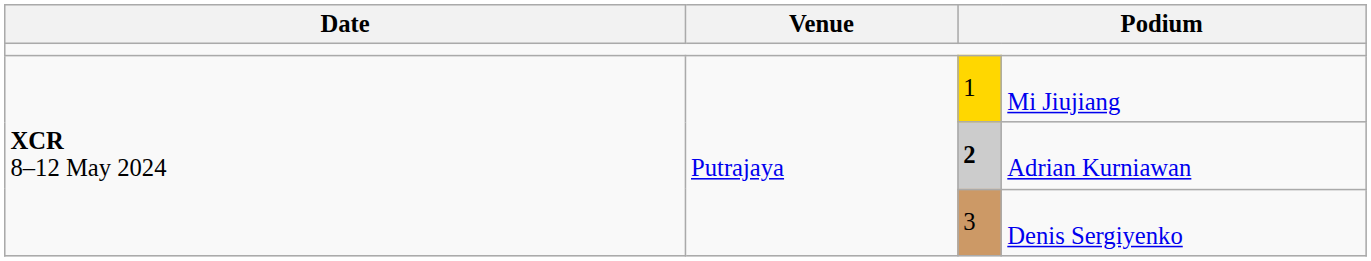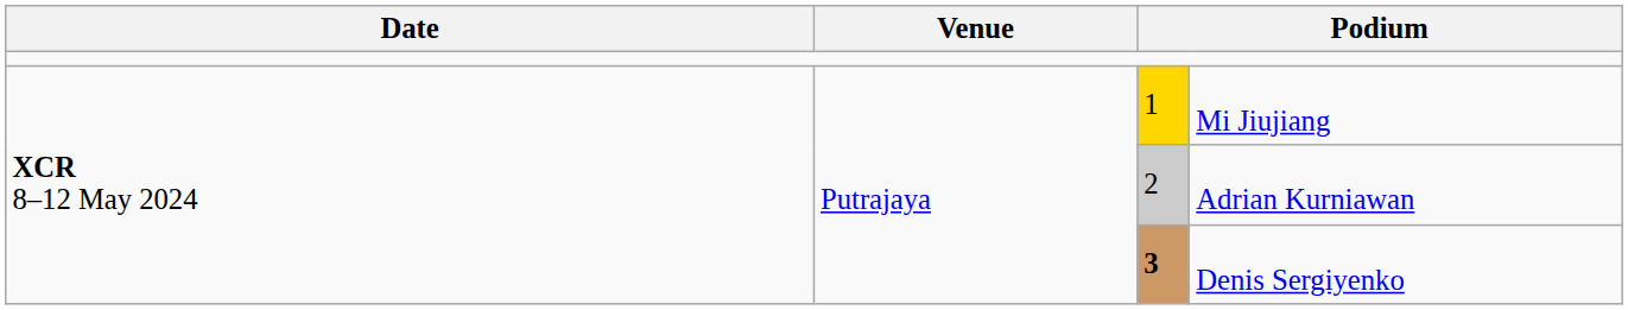Adrian Kurniawan | column 3: bold -> normal
Denis Sergiyenko | column 3: normal -> bold
